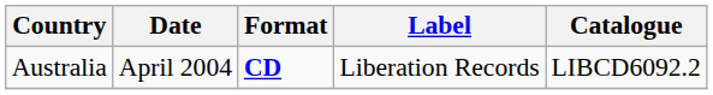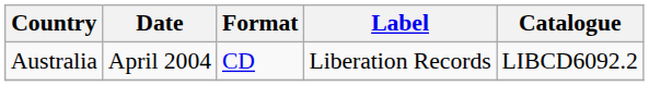Australia | Format: bold -> normal
